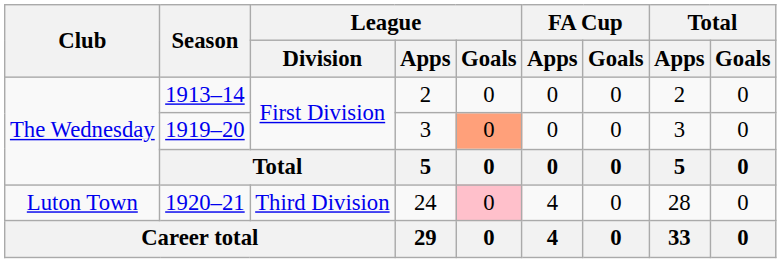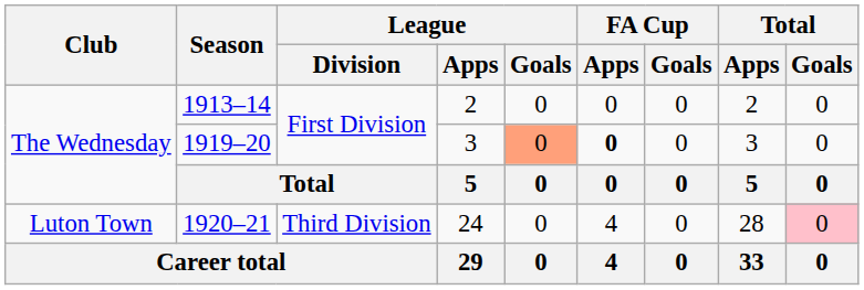1919–20 | FA Cup / Apps: normal -> bold
1920–21 | League / Goals: pink background -> no background
1920–21 | Total / Goals: no background -> pink background
